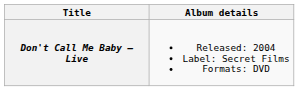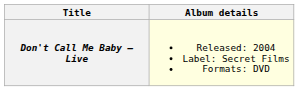Don't Call Me Baby – Live | Album details: no background -> lightyellow background
